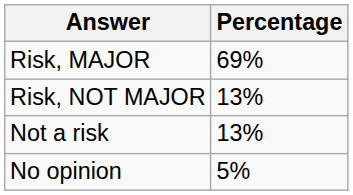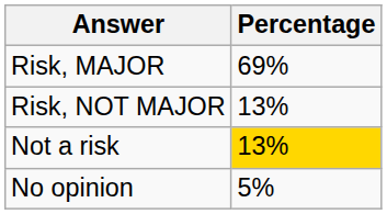Not a risk | Percentage: no background -> gold background
